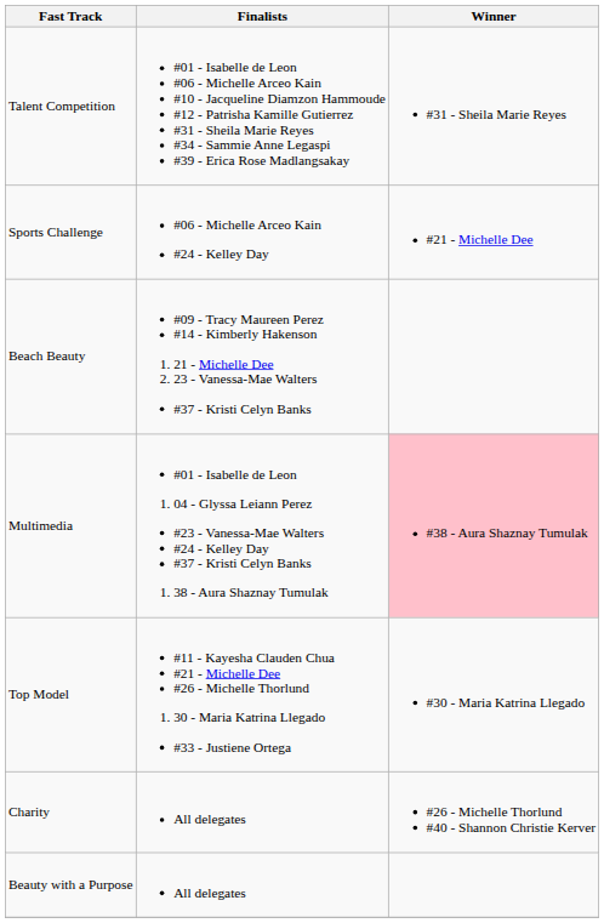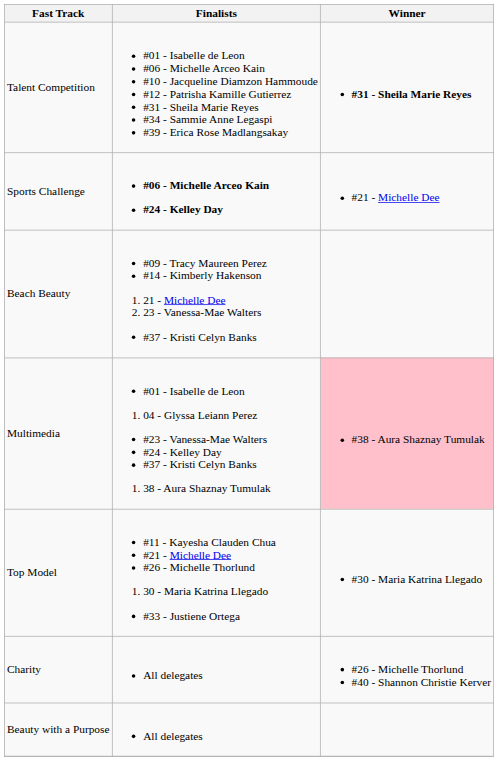Talent Competition | Winner: normal -> bold
Sports Challenge | Finalists: normal -> bold
